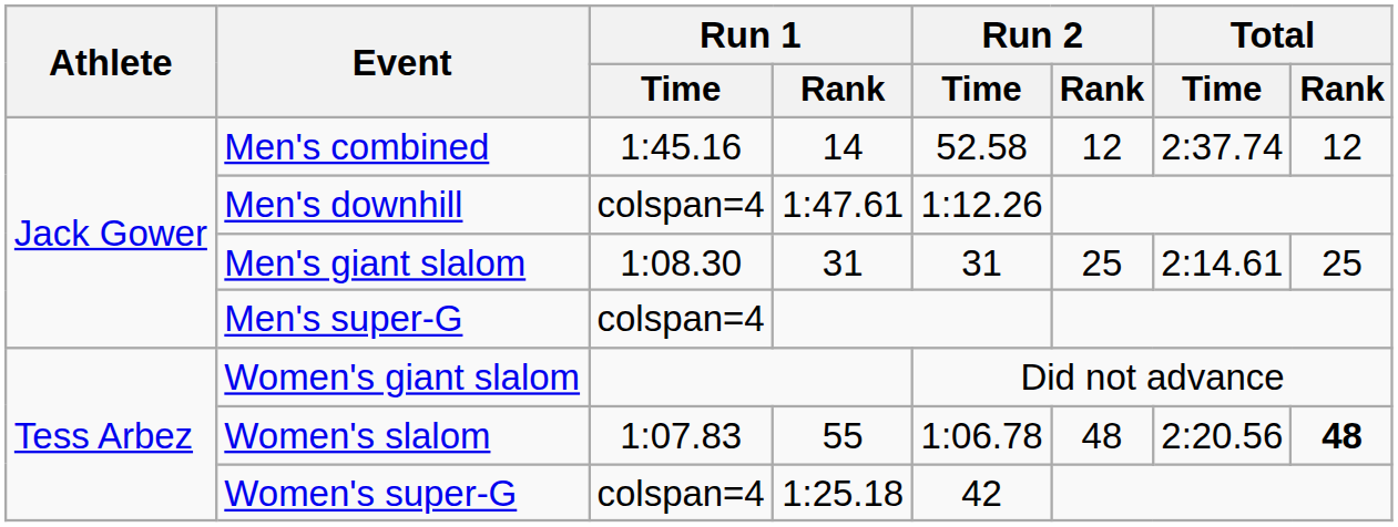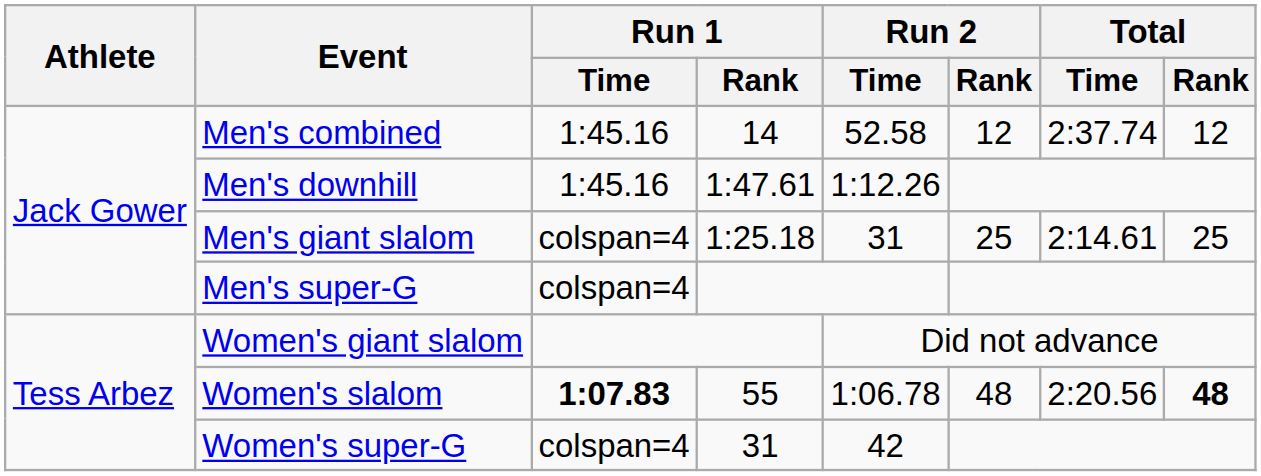Men's downhill | Run 1 / Time: colspan=4 -> 1:45.16
Men's giant slalom | Run 1 / Time: 1:08.30 -> colspan=4
Men's giant slalom | Run 1 / Rank: 31 -> 1:25.18
Women's slalom | Run 1 / Time: normal -> bold
Women's super-G | Run 1 / Rank: 1:25.18 -> 31
